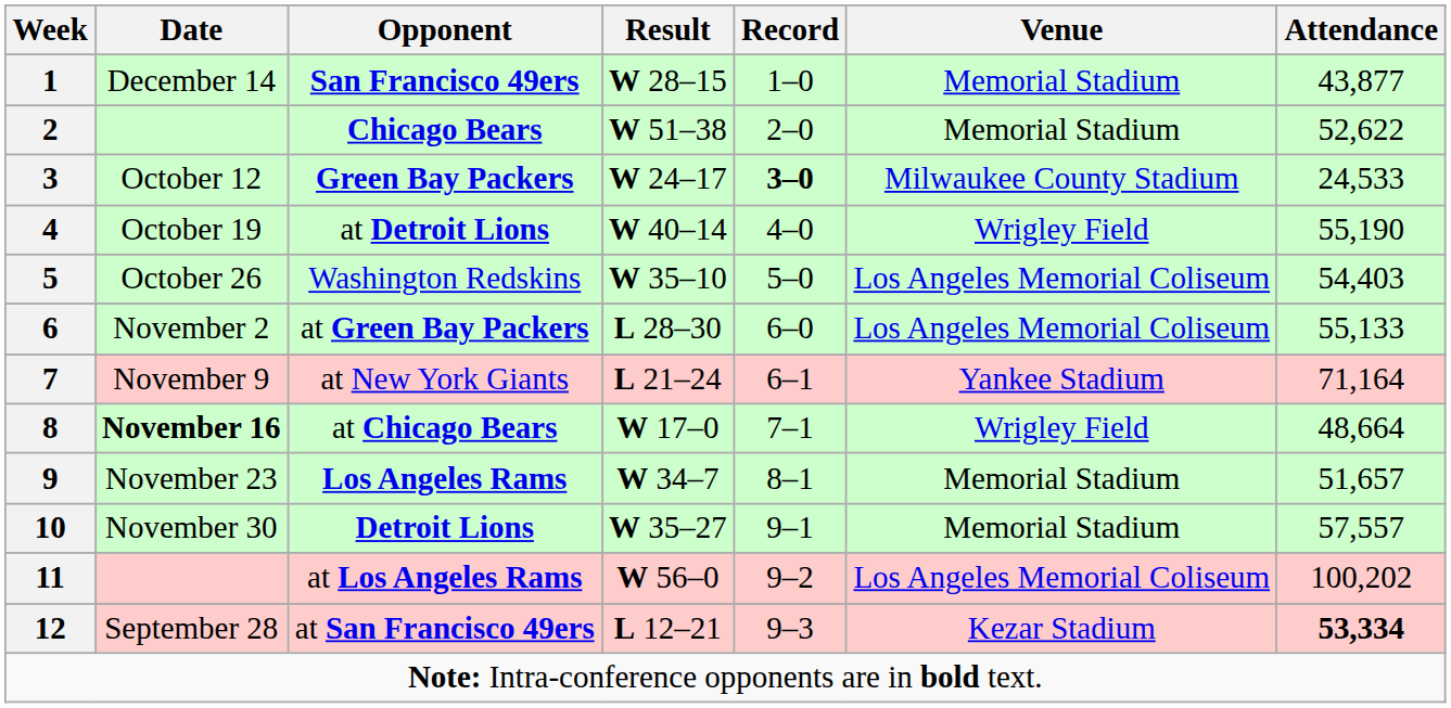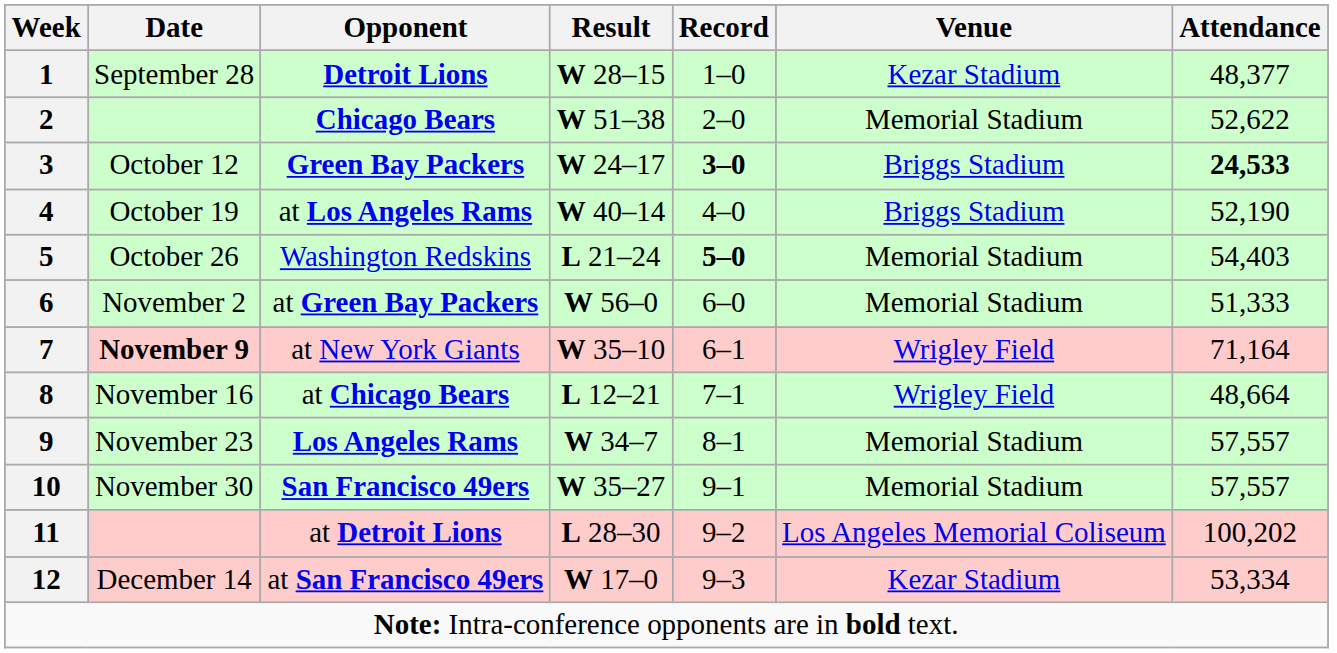1 | Date: December 14 -> September 28
1 | Opponent: San Francisco 49ers -> Detroit Lions
1 | Venue: Memorial Stadium -> Kezar Stadium
1 | Attendance: 43,877 -> 48,377
3 | Venue: Milwaukee County Stadium -> Briggs Stadium
3 | Attendance: normal -> bold
4 | Opponent: at Detroit Lions -> at Los Angeles Rams
4 | Venue: Wrigley Field -> Briggs Stadium
4 | Attendance: 55,190 -> 52,190
5 | Result: W 35–10 -> L 21–24
5 | Record: normal -> bold
5 | Venue: Los Angeles Memorial Coliseum -> Memorial Stadium
6 | Result: L 28–30 -> W 56–0
6 | Venue: Los Angeles Memorial Coliseum -> Memorial Stadium
6 | Attendance: 55,133 -> 51,333
7 | Date: normal -> bold
7 | Result: L 21–24 -> W 35–10
7 | Venue: Yankee Stadium -> Wrigley Field
8 | Date: bold -> normal
8 | Result: W 17–0 -> L 12–21
9 | Attendance: 51,657 -> 57,557
10 | Opponent: Detroit Lions -> San Francisco 49ers
11 | Opponent: at Los Angeles Rams -> at Detroit Lions
11 | Result: W 56–0 -> L 28–30
12 | Date: September 28 -> December 14
12 | Result: L 12–21 -> W 17–0
12 | Attendance: bold -> normal
